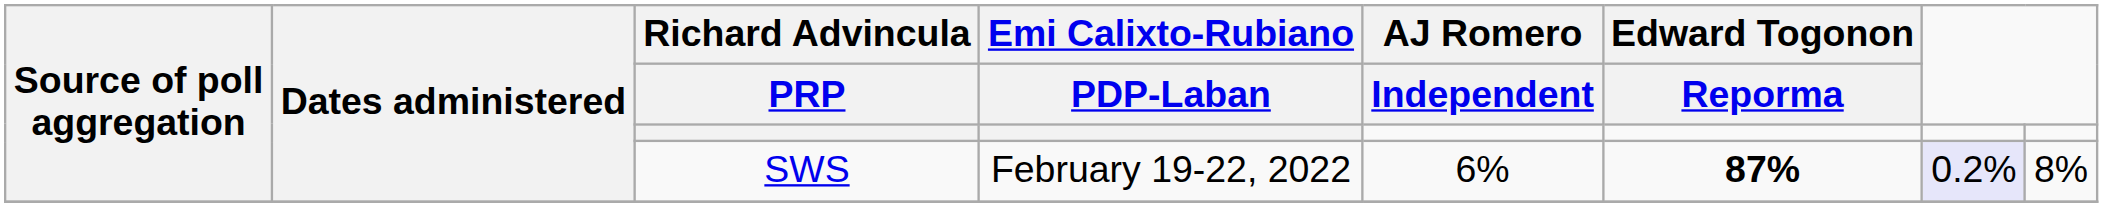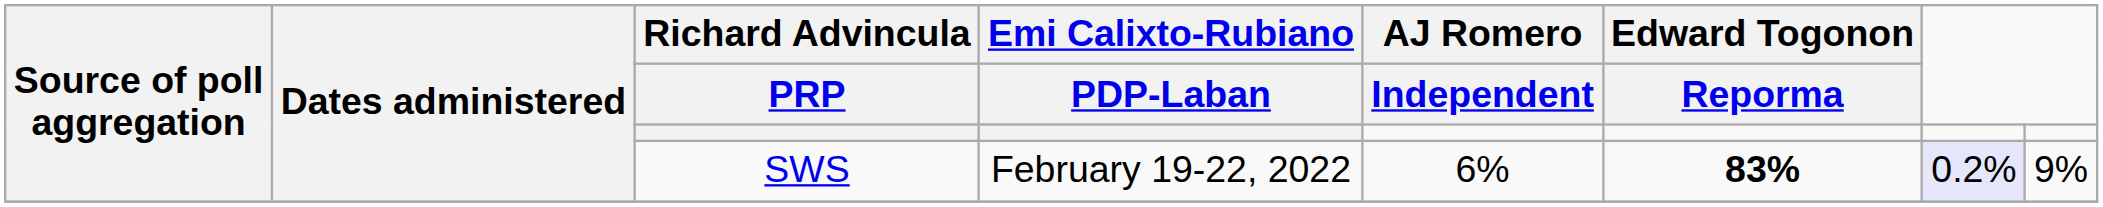SWS | Edward Togonon / Reporma: 87% -> 83%
SWS | column 8: 8% -> 9%
